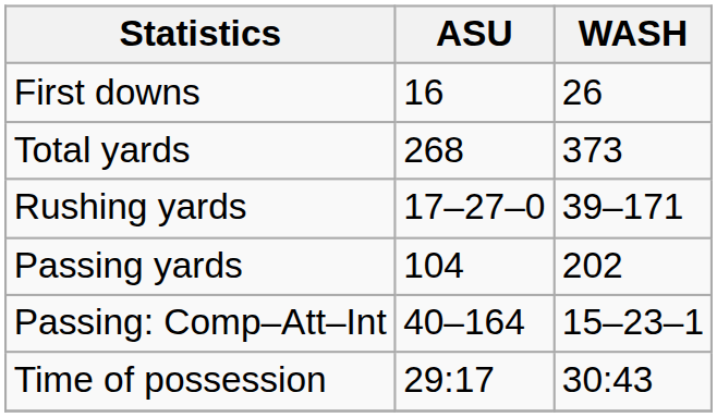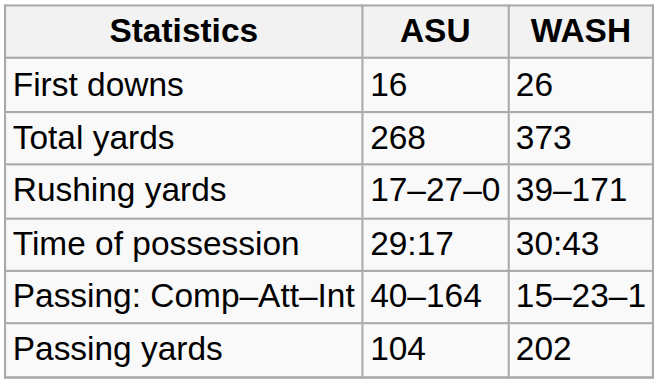rows swapped: Passing yards <-> Time of possession
